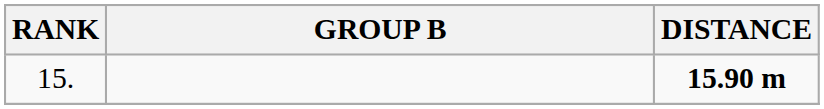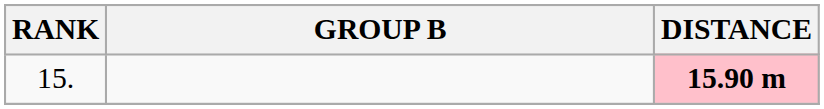15. | DISTANCE: no background -> pink background
